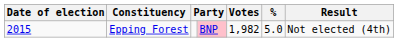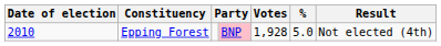Epping Forest | Date of election: 2015 -> 2010
Epping Forest | Votes: 1,982 -> 1,928
